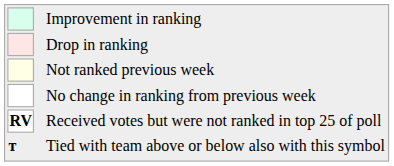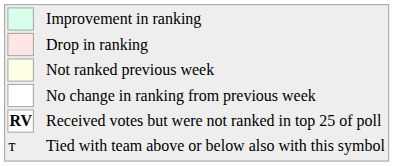Tied with team above or below also with this symbol | column 1: bold -> normal
